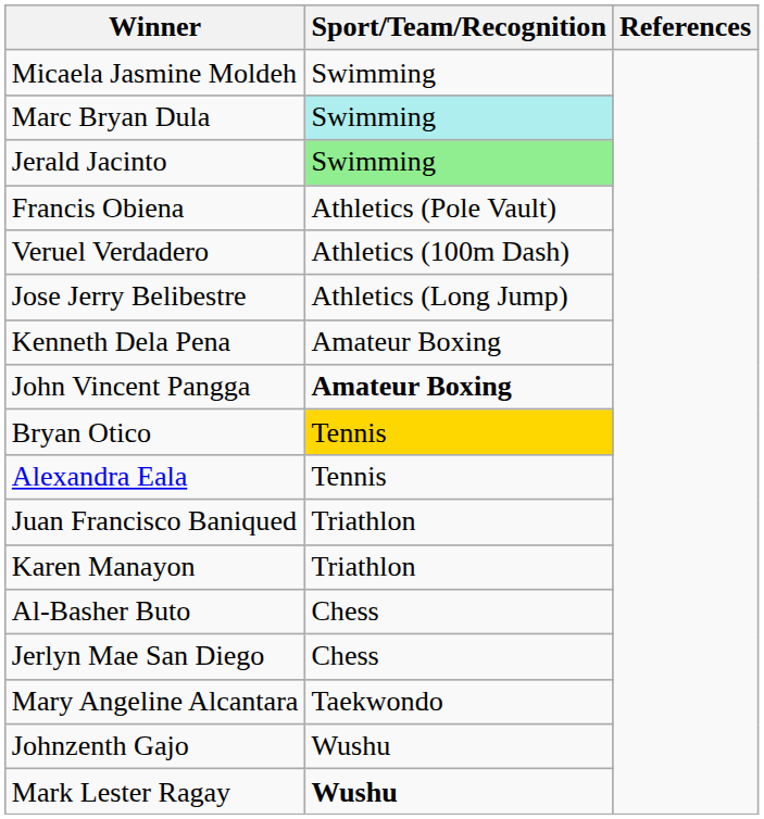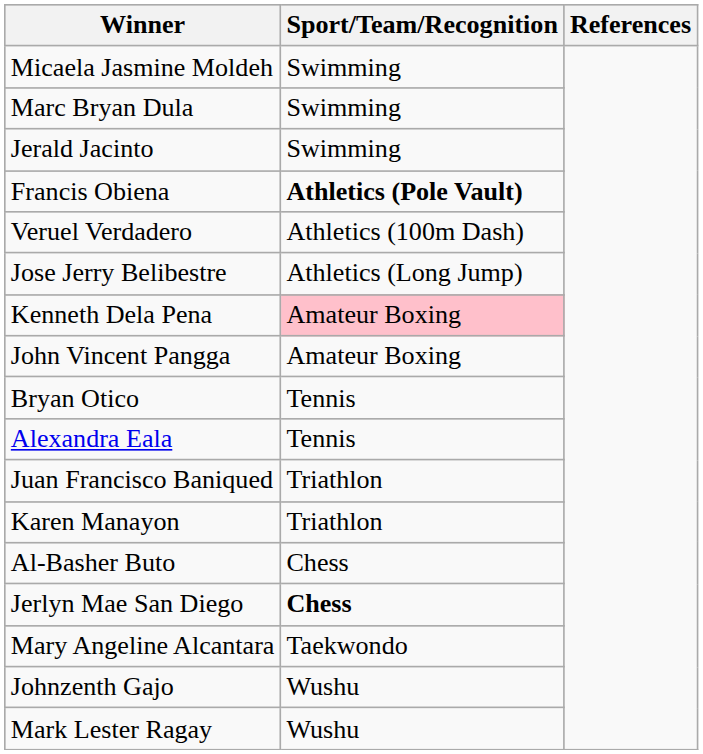Marc Bryan Dula | Sport/Team/Recognition: paleturquoise background -> no background
Jerald Jacinto | Sport/Team/Recognition: lightgreen background -> no background
Francis Obiena | Sport/Team/Recognition: normal -> bold
Kenneth Dela Pena | Sport/Team/Recognition: no background -> pink background
John Vincent Pangga | Sport/Team/Recognition: bold -> normal
Bryan Otico | Sport/Team/Recognition: gold background -> no background
Jerlyn Mae San Diego | Sport/Team/Recognition: normal -> bold
Mark Lester Ragay | Sport/Team/Recognition: bold -> normal
